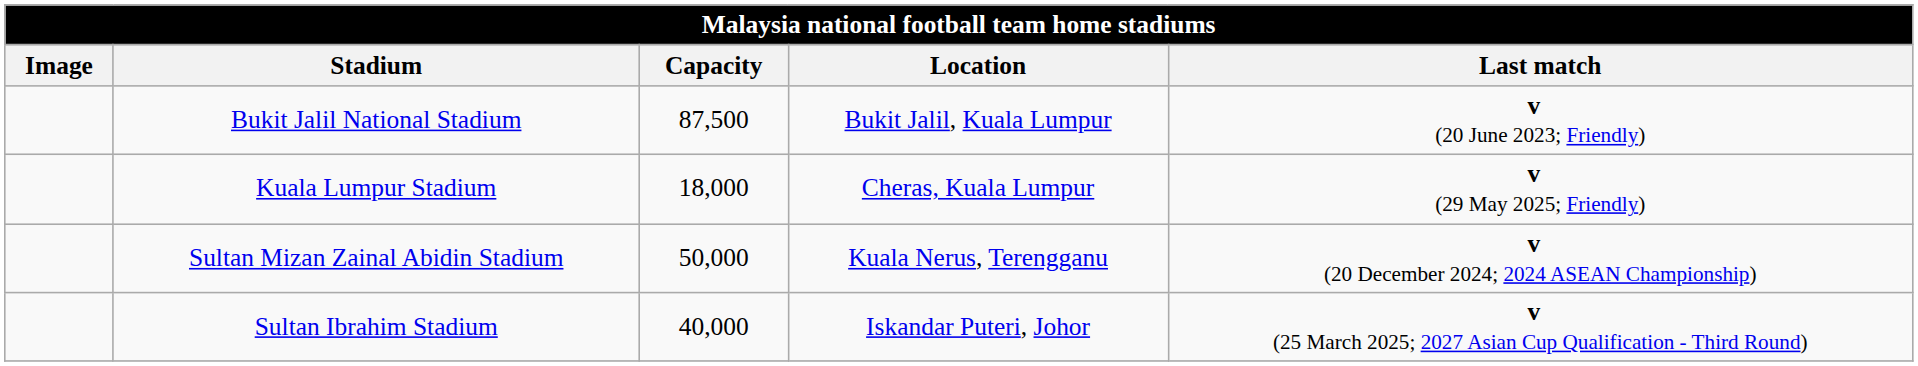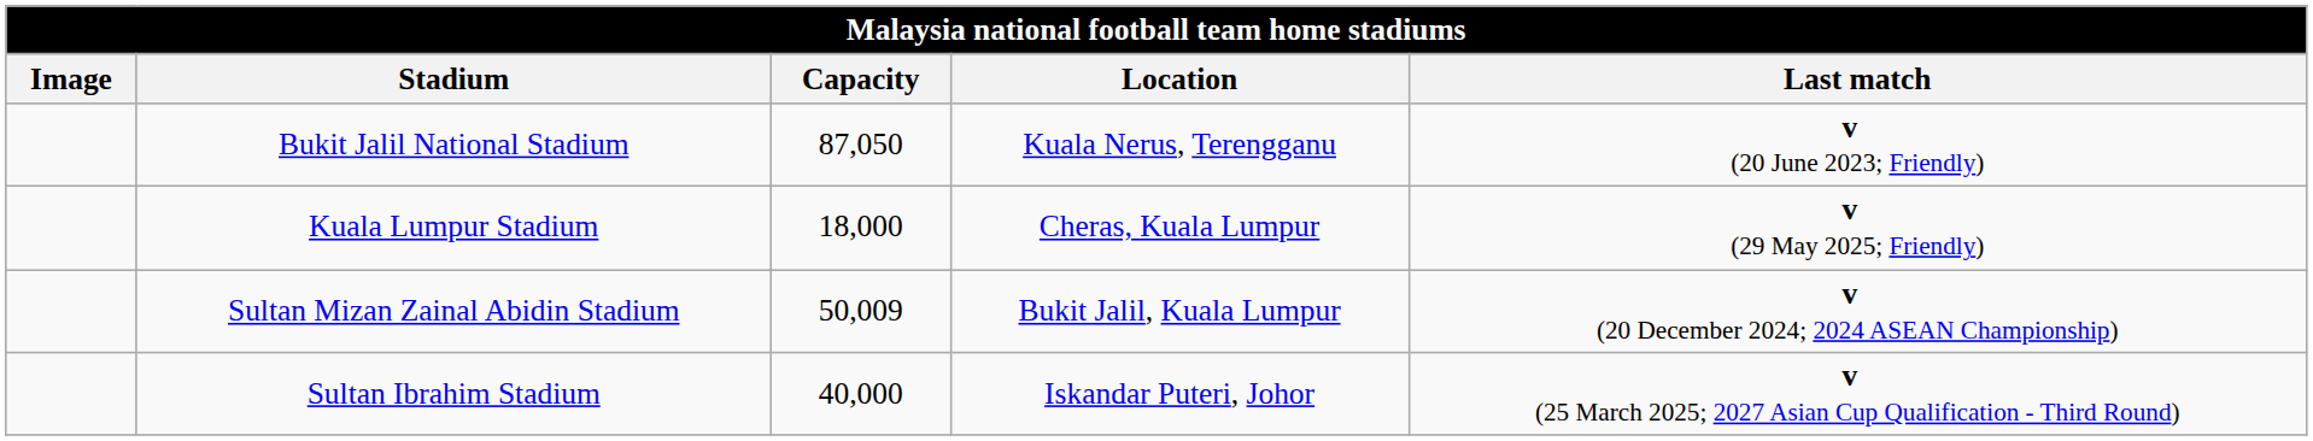Bukit Jalil National Stadium | Capacity: 87,500 -> 87,050
Bukit Jalil National Stadium | Location: Bukit Jalil, Kuala Lumpur -> Kuala Nerus, Terengganu
Sultan Mizan Zainal Abidin Stadium | Capacity: 50,000 -> 50,009
Sultan Mizan Zainal Abidin Stadium | Location: Kuala Nerus, Terengganu -> Bukit Jalil, Kuala Lumpur
